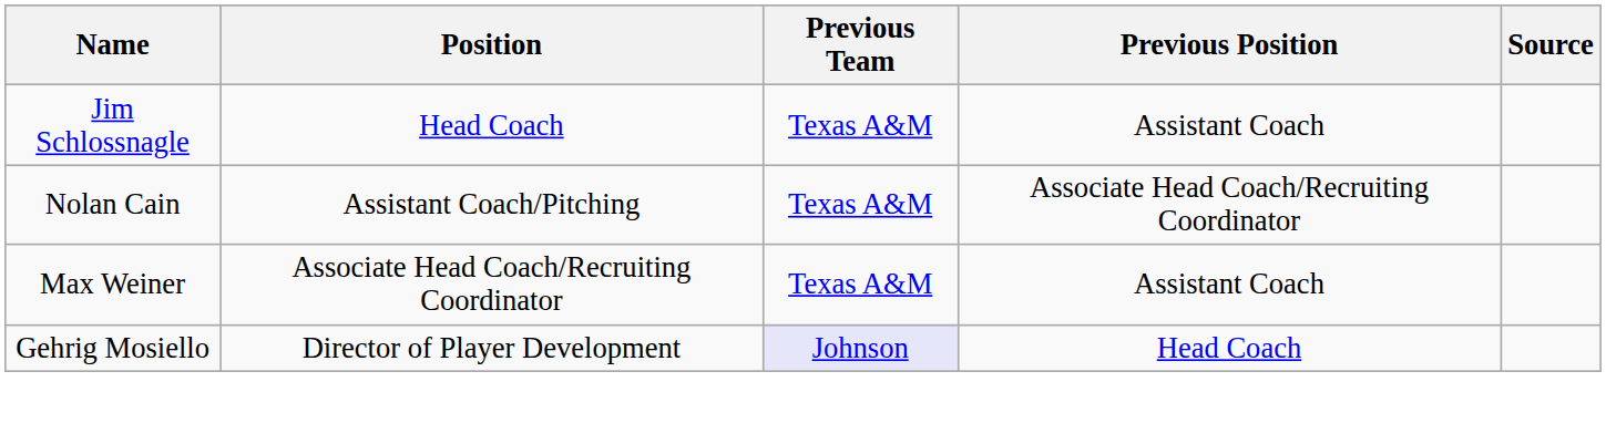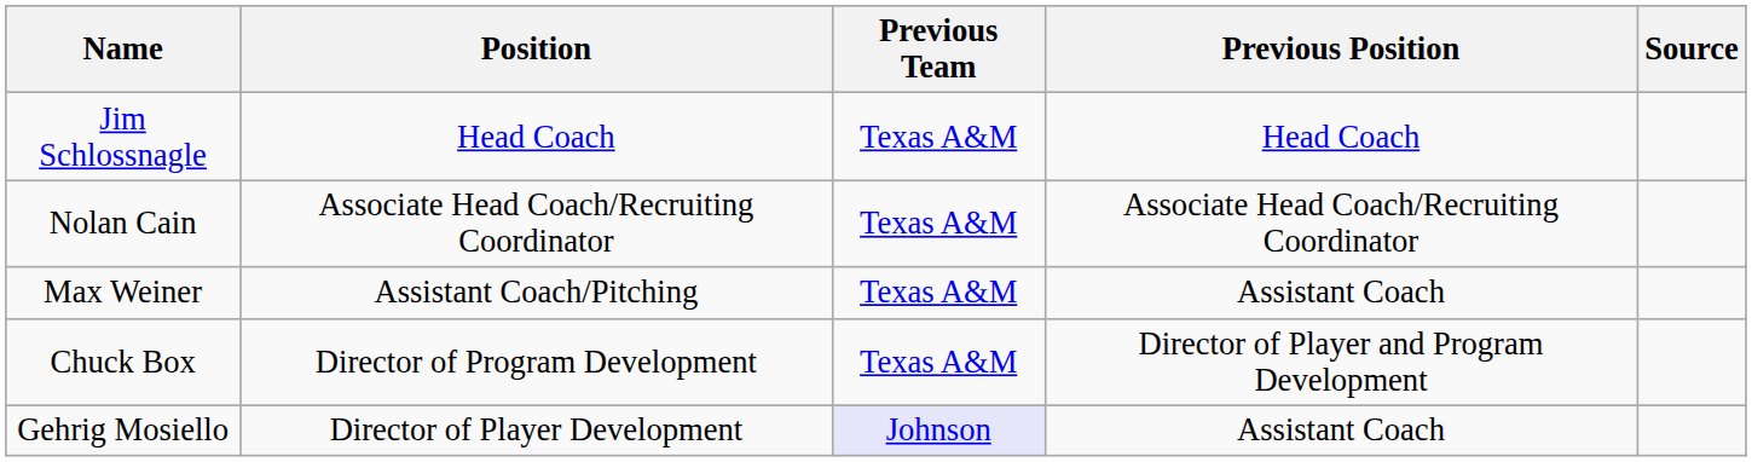Jim Schlossnagle | Previous Position: Assistant Coach -> Head Coach
Nolan Cain | Position: Assistant Coach/Pitching -> Associate Head Coach/Recruiting Coordinator
Max Weiner | Position: Associate Head Coach/Recruiting Coordinator -> Assistant Coach/Pitching
+ row: Chuck Box | Director of Program Development | Texas A&M | Director of Player and Program Development
Gehrig Mosiello | Previous Position: Head Coach -> Assistant Coach
